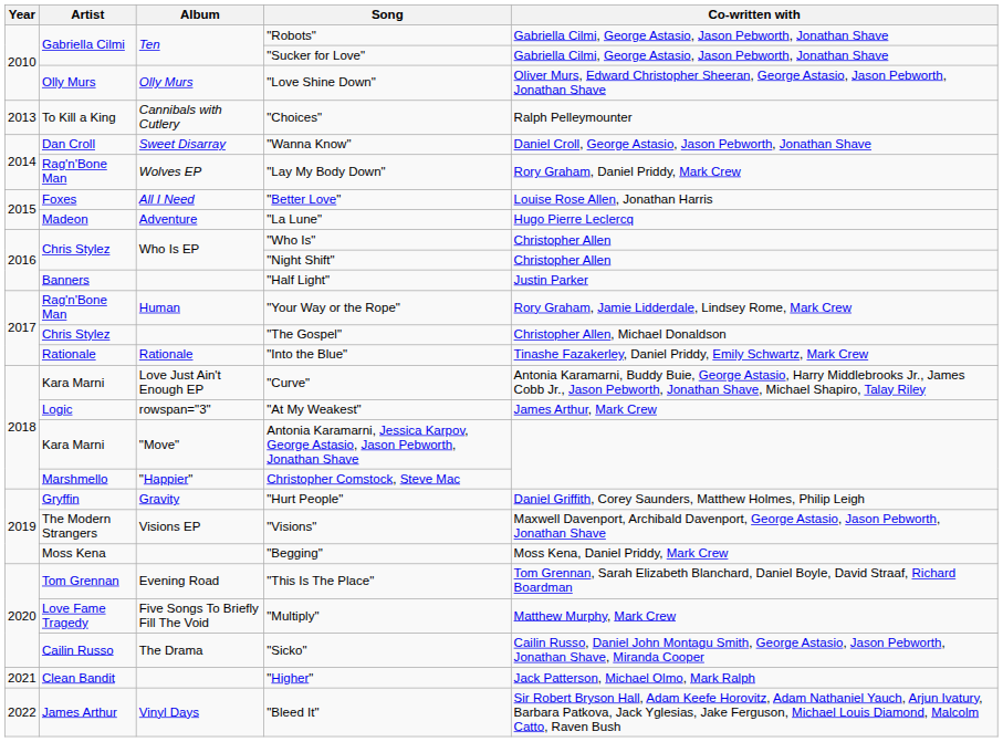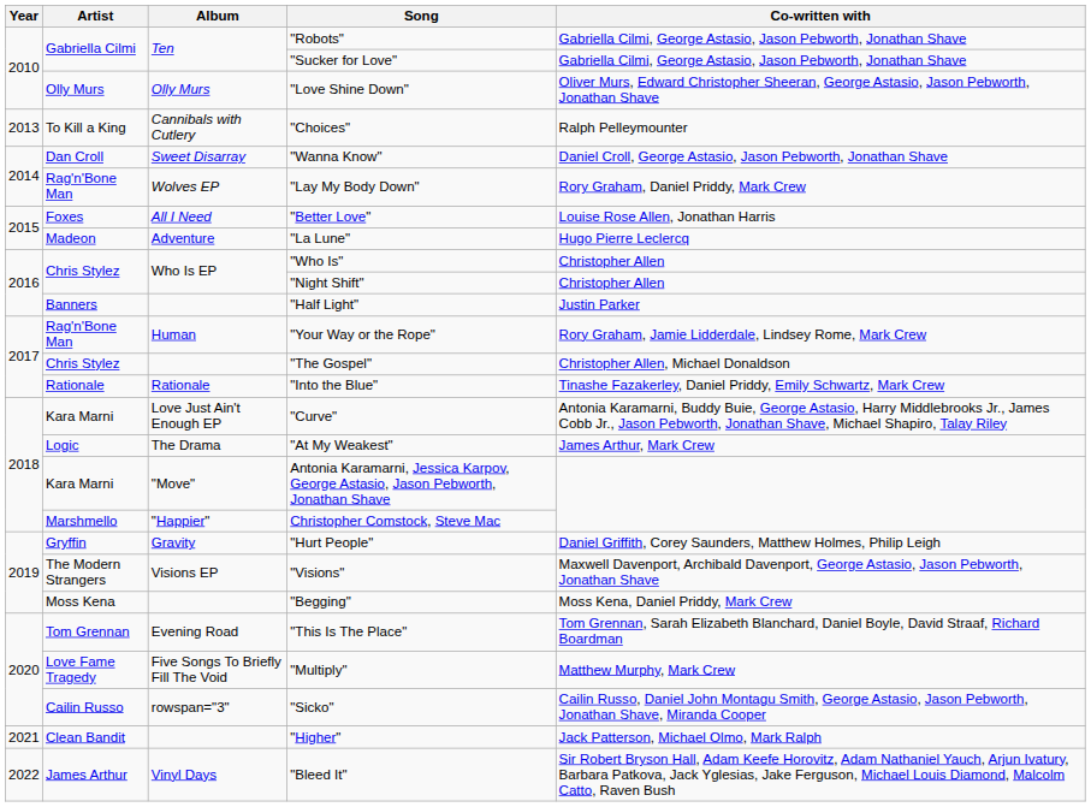"At My Weakest" | Album: rowspan="3" -> The Drama
"Sicko" | Album: The Drama -> rowspan="3"
